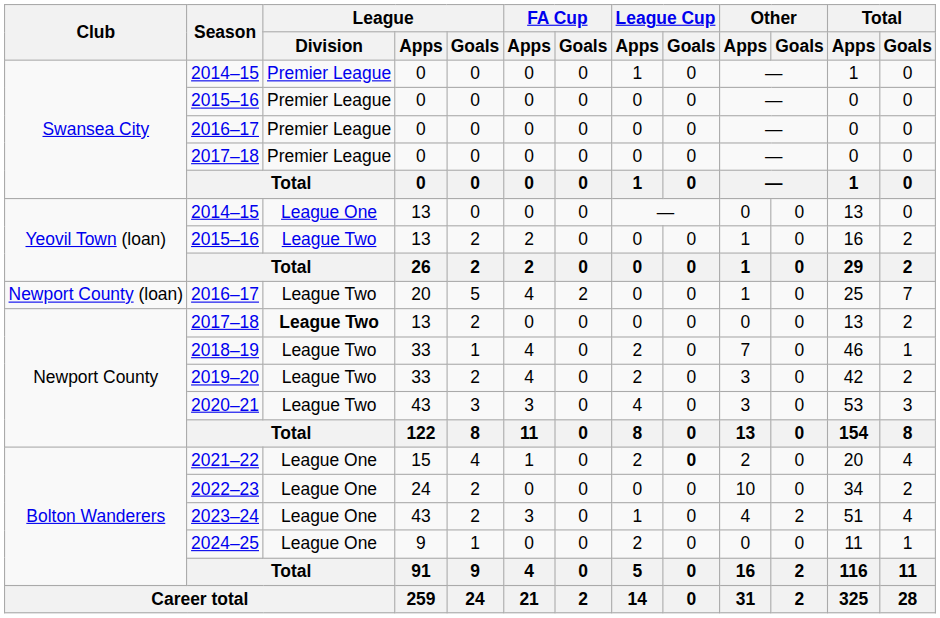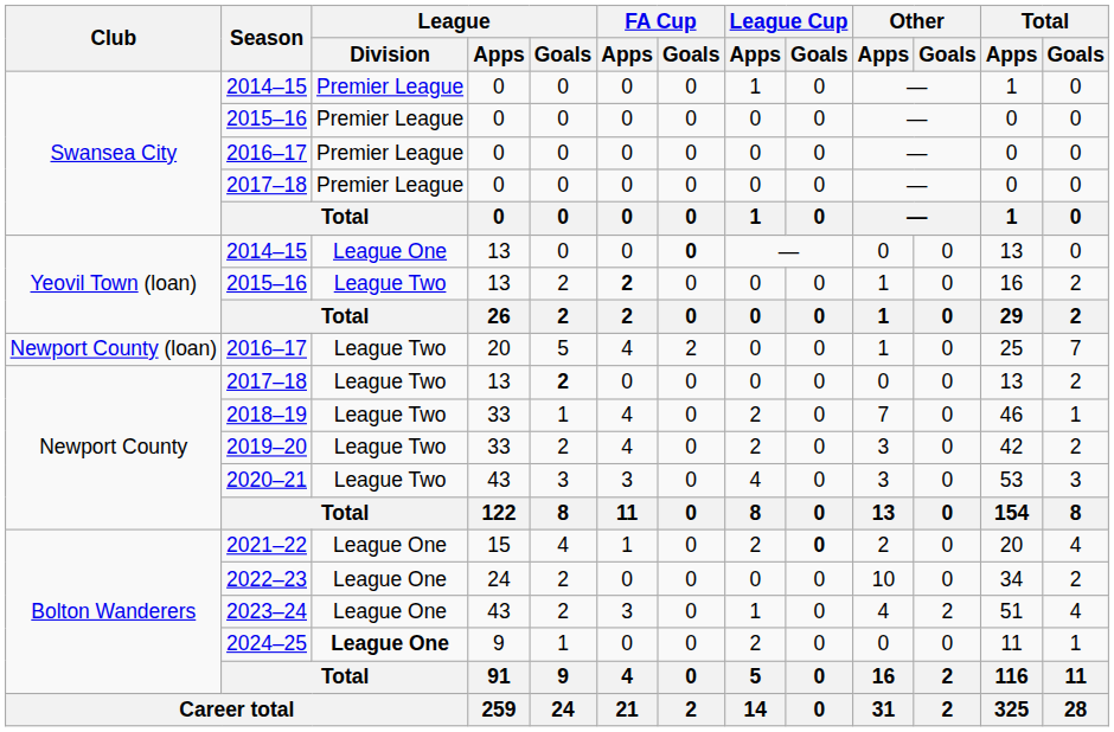2014–15 / 13 | FA Cup / Goals: normal -> bold
2015–16 / 13 | FA Cup / Apps: normal -> bold
2017–18 / 13 | League / Division: bold -> normal
2017–18 / 13 | League / Goals: normal -> bold
2024–25 | League / Division: normal -> bold
